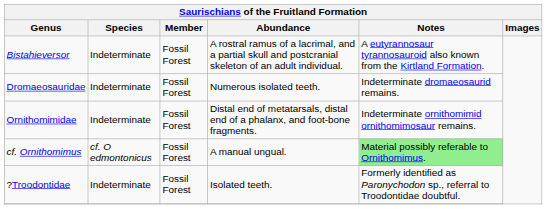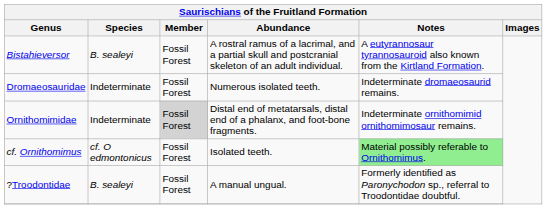Bistahieversor | Species: Indeterminate -> B. sealeyi
Ornithomimidae | Member: no background -> lightgrey background
cf. Ornithomimus | Abundance: A manual ungual. -> Isolated teeth.
?Troodontidae | Species: Indeterminate -> B. sealeyi
?Troodontidae | Abundance: Isolated teeth. -> A manual ungual.
